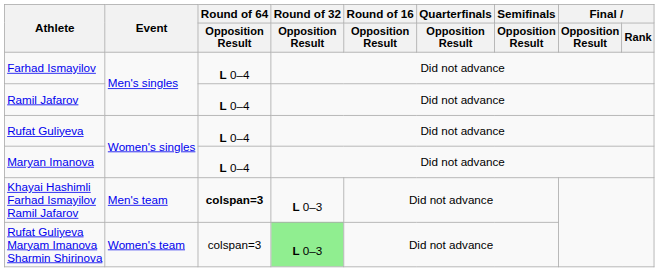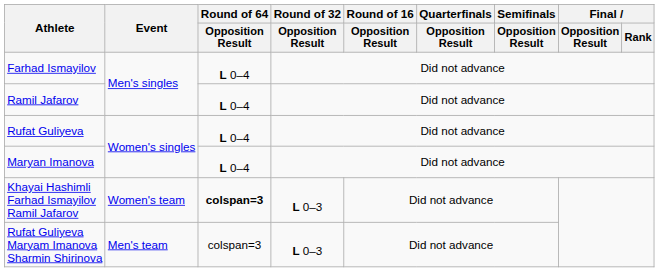Khayai Hashimli Farhad Ismayilov Ramil Jafarov | Event: Men's team -> Women's team
Rufat Guliyeva Maryam Imanova Sharmin Shirinova | Event: Women's team -> Men's team
Rufat Guliyeva Maryam Imanova Sharmin Shirinova | Round of 32 / Opposition Result: lightgreen background -> no background
